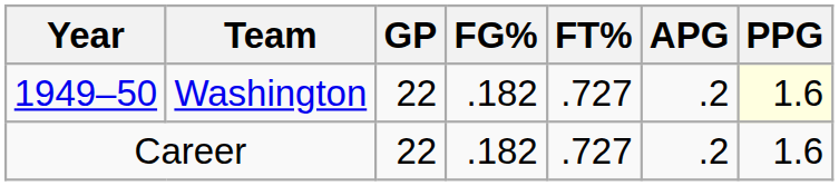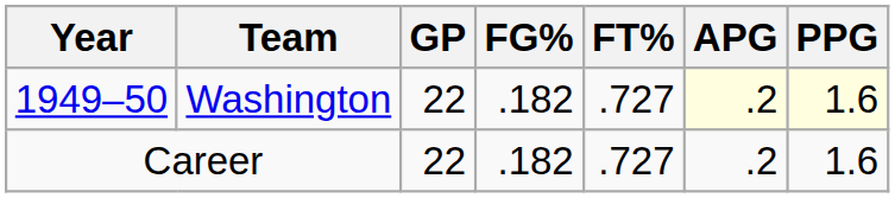1949–50 | APG: no background -> lightyellow background
